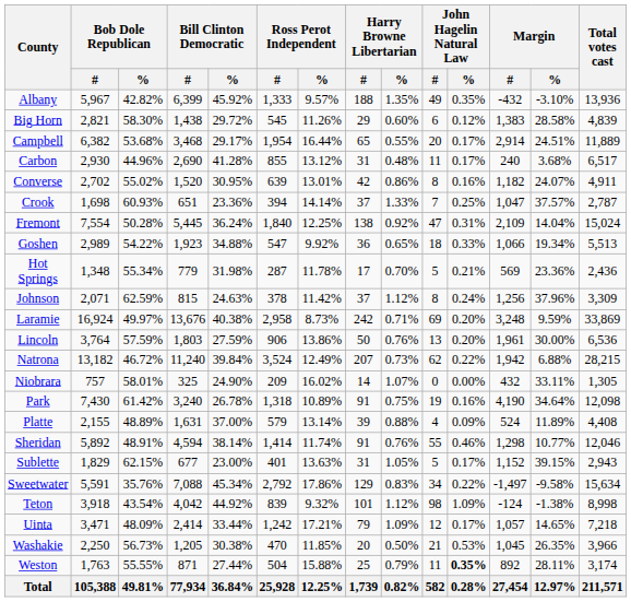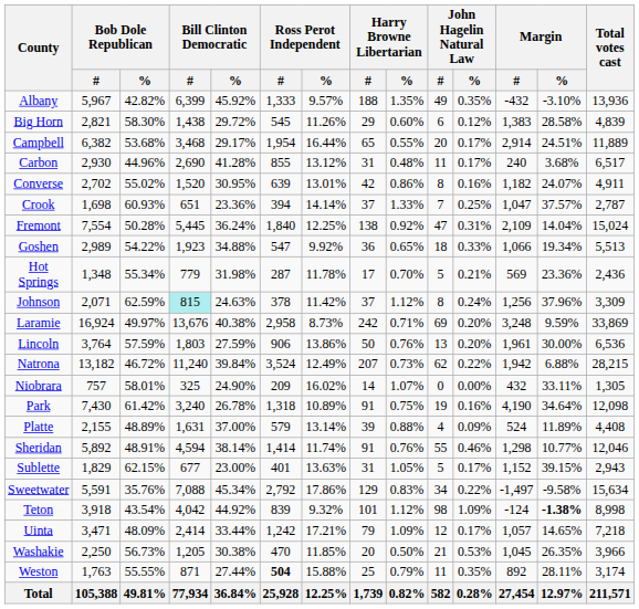Johnson | Bill Clinton Democratic / #: no background -> paleturquoise background
Teton | Margin / %: normal -> bold
Weston | Ross Perot Independent / #: normal -> bold
Weston | John Hagelin Natural Law / %: bold -> normal
